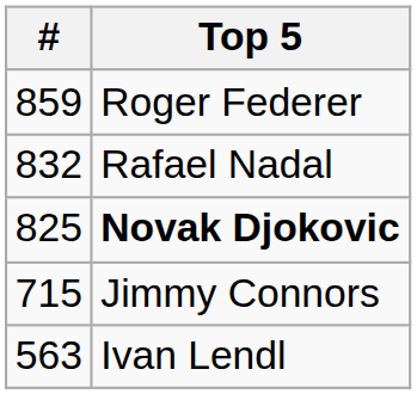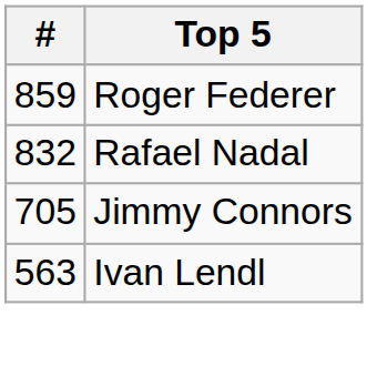- row: 825 | Novak Djokovic
Jimmy Connors | #: 715 -> 705
